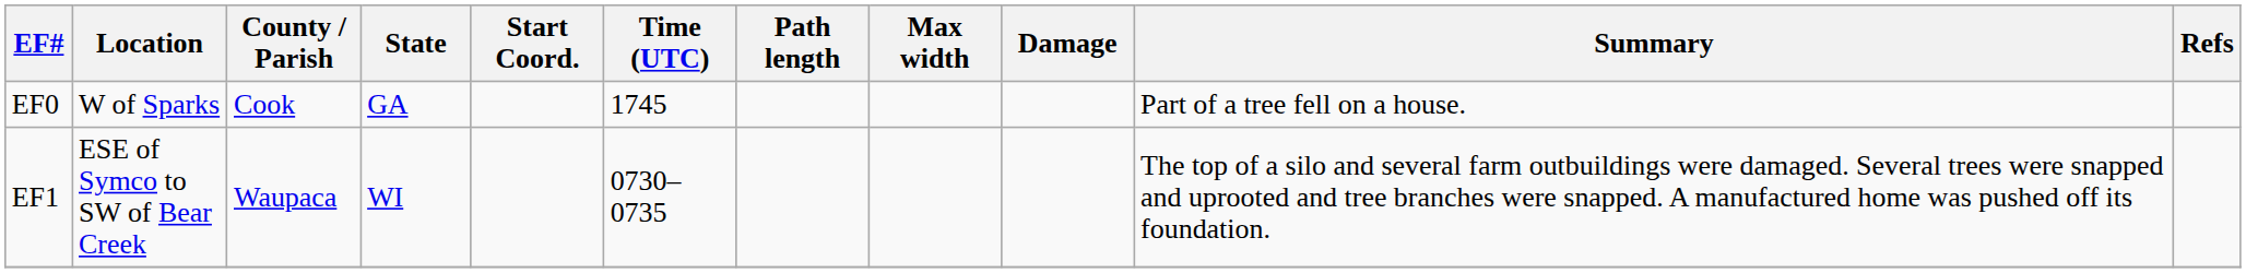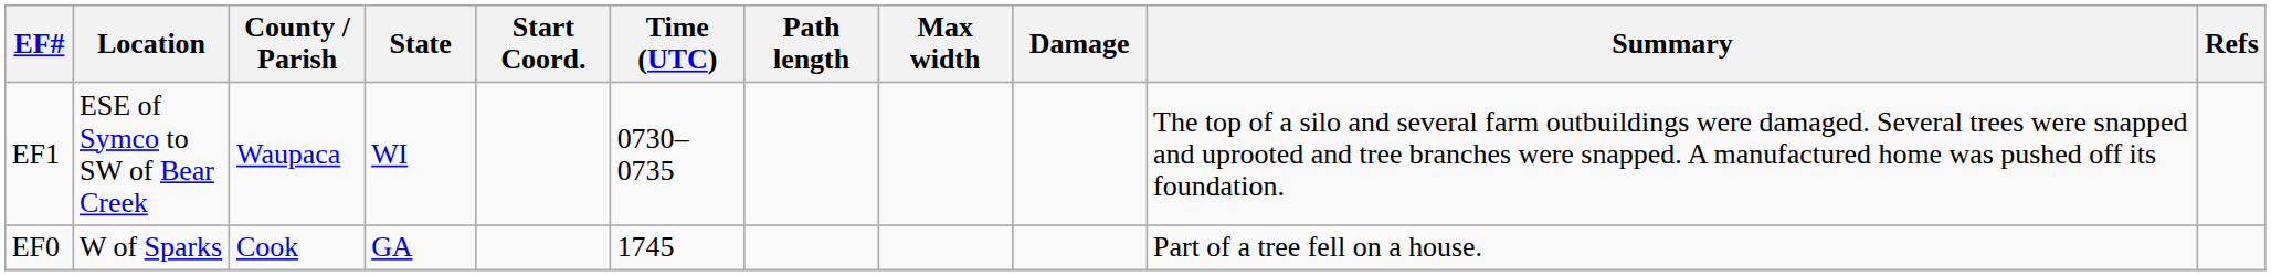rows swapped: EF1 <-> EF0
